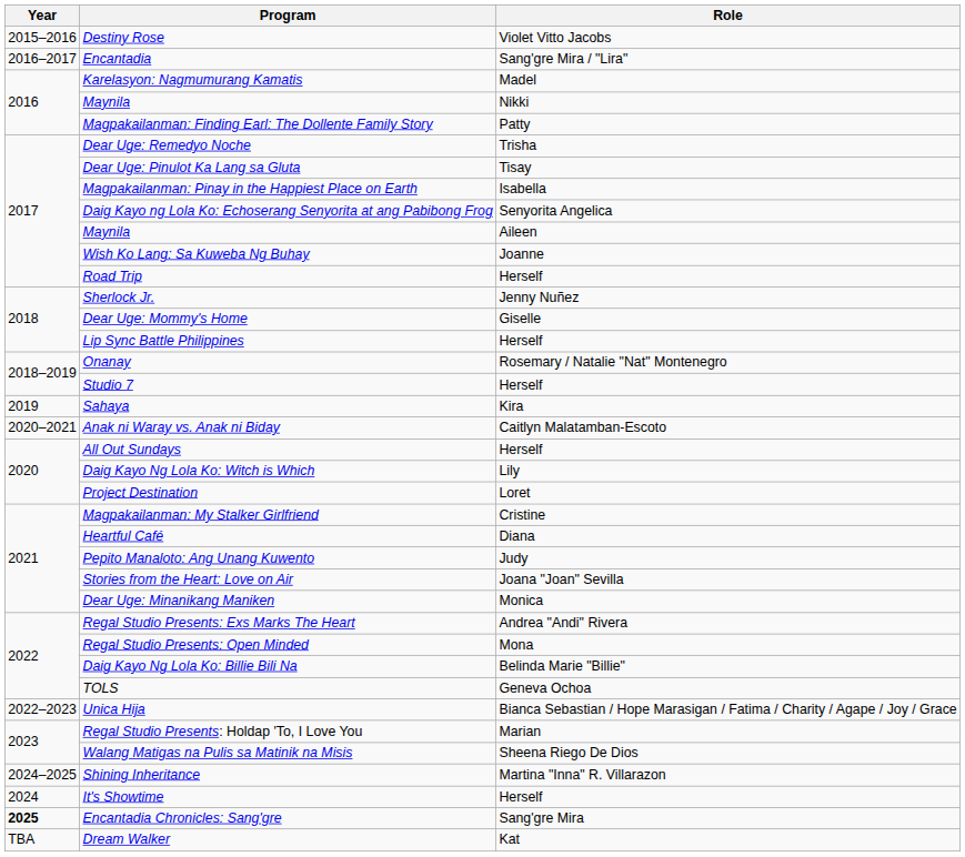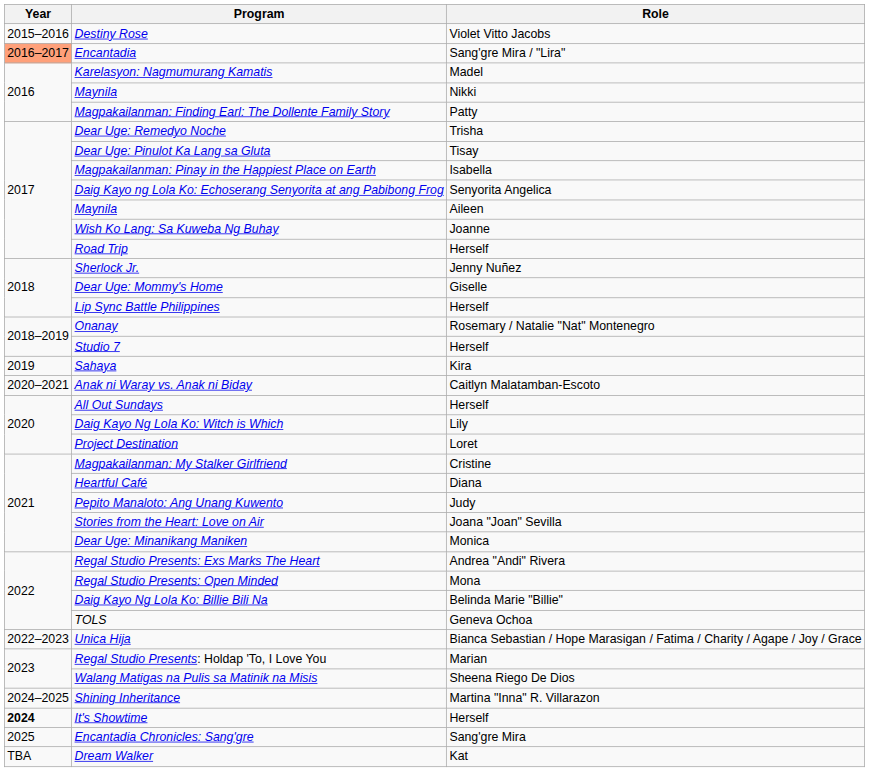Encantadia | Year: no background -> lightsalmon background
It's Showtime | Year: normal -> bold
Encantadia Chronicles: Sang'gre | Year: bold -> normal
